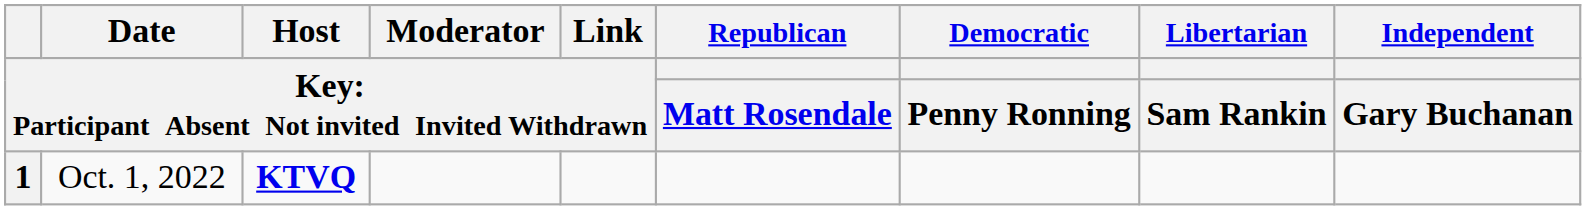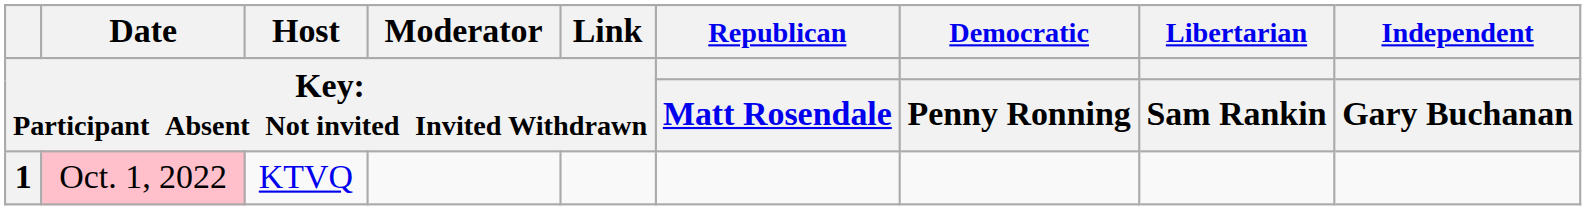1 | column 2: no background -> pink background
1 | column 3: bold -> normal
